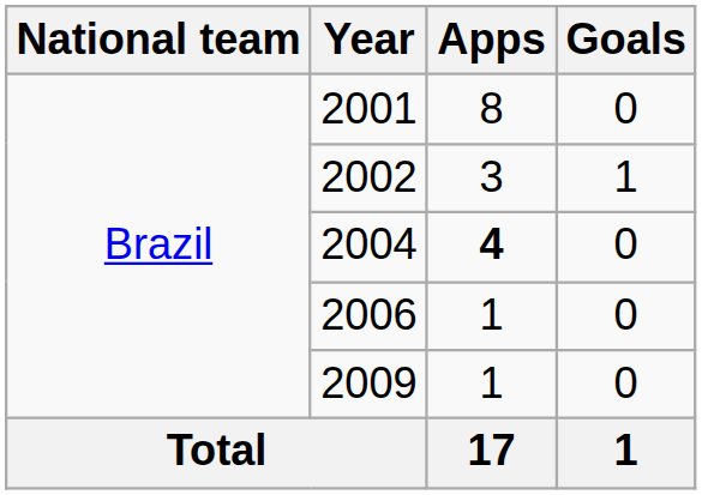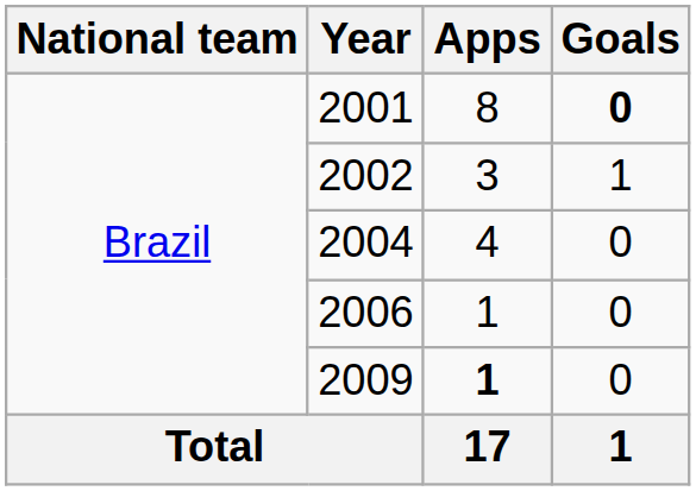2001 | Goals: normal -> bold
2004 | Apps: bold -> normal
2009 | Apps: normal -> bold
